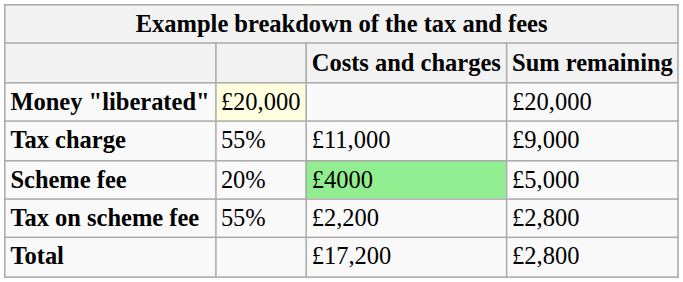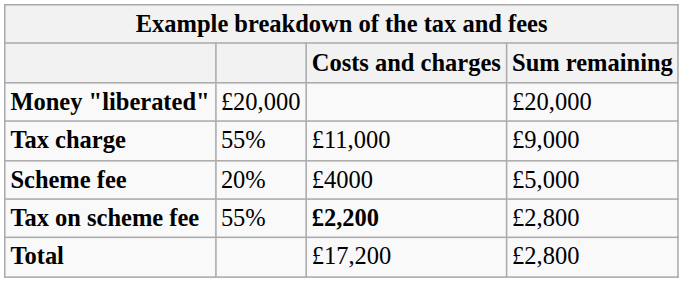Money "liberated" | column 2: lightyellow background -> no background
Scheme fee | Costs and charges: lightgreen background -> no background
Tax on scheme fee | Costs and charges: normal -> bold
